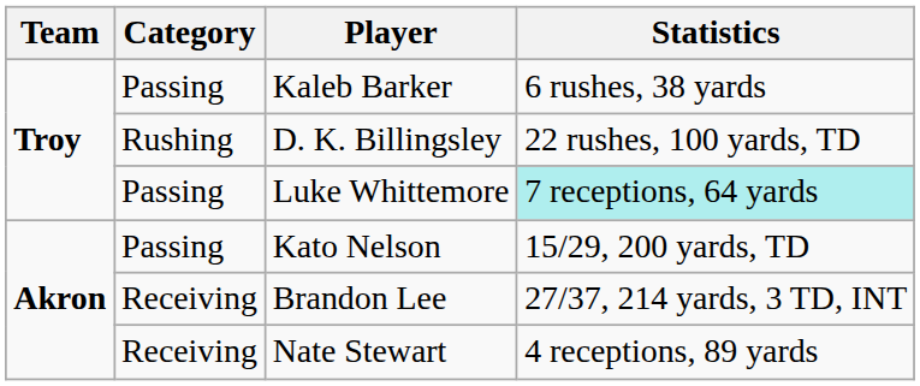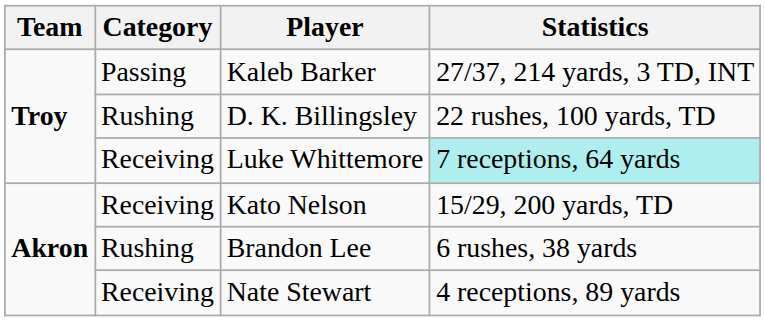Kaleb Barker | Statistics: 6 rushes, 38 yards -> 27/37, 214 yards, 3 TD, INT
Luke Whittemore | Category: Passing -> Receiving
Kato Nelson | Category: Passing -> Receiving
Brandon Lee | Category: Receiving -> Rushing
Brandon Lee | Statistics: 27/37, 214 yards, 3 TD, INT -> 6 rushes, 38 yards
